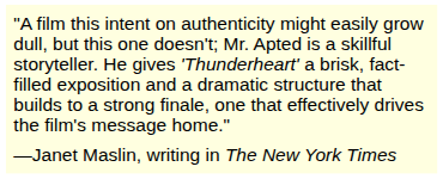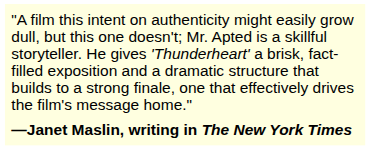row 2 | column 1: normal -> bold
